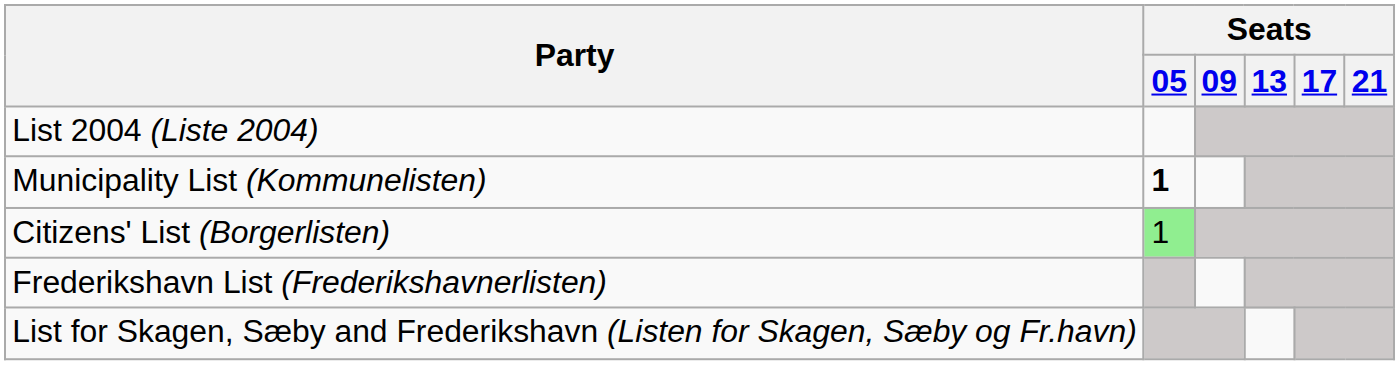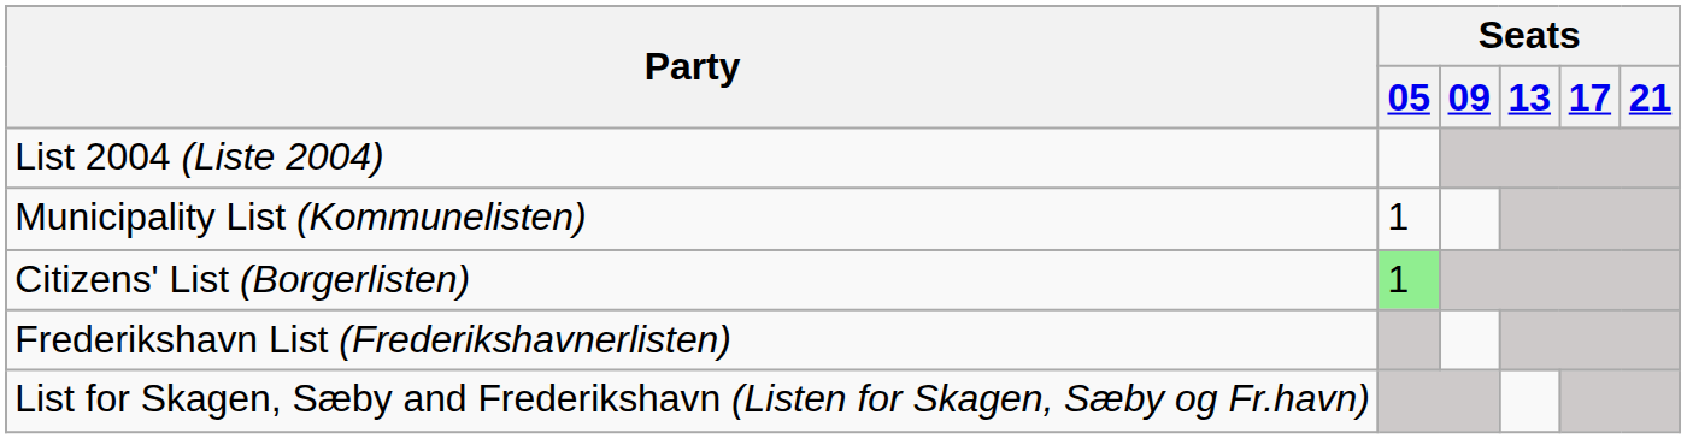Municipality List (Kommunelisten) | Seats / 05: bold -> normal
